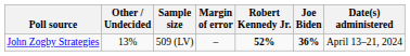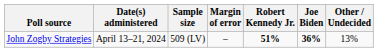columns swapped: Date(s) administered <-> Other / Undecided
John Zogby Strategies | Robert Kennedy Jr.: 52% -> 51%
